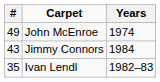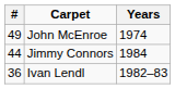Jimmy Connors | #: 43 -> 44
Ivan Lendl | #: 35 -> 36
